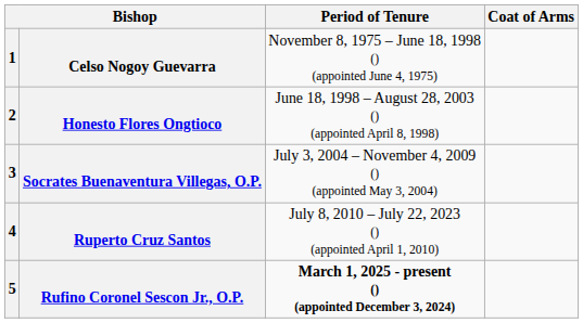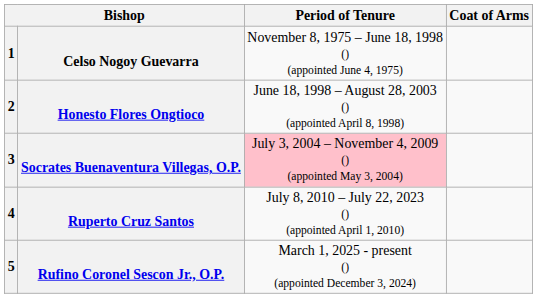Socrates Buenaventura Villegas, O.P. | Period of Tenure: no background -> pink background
Rufino Coronel Sescon Jr., O.P. | Period of Tenure: bold -> normal
